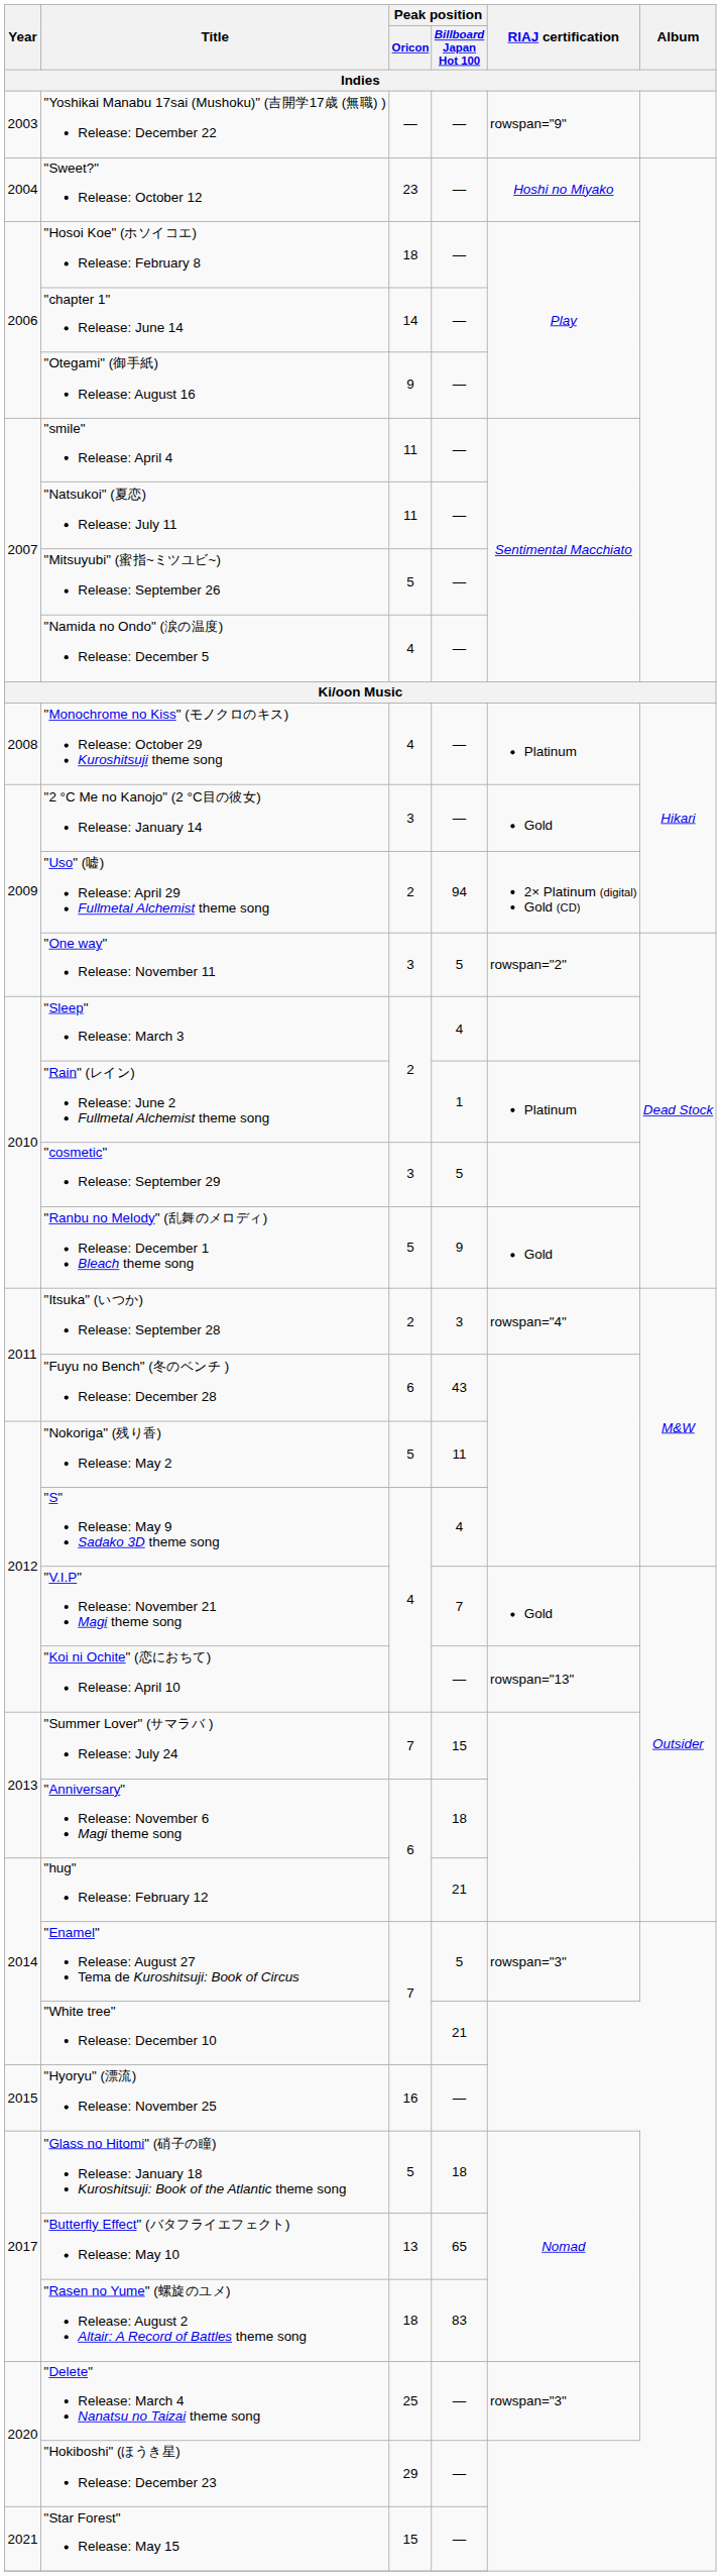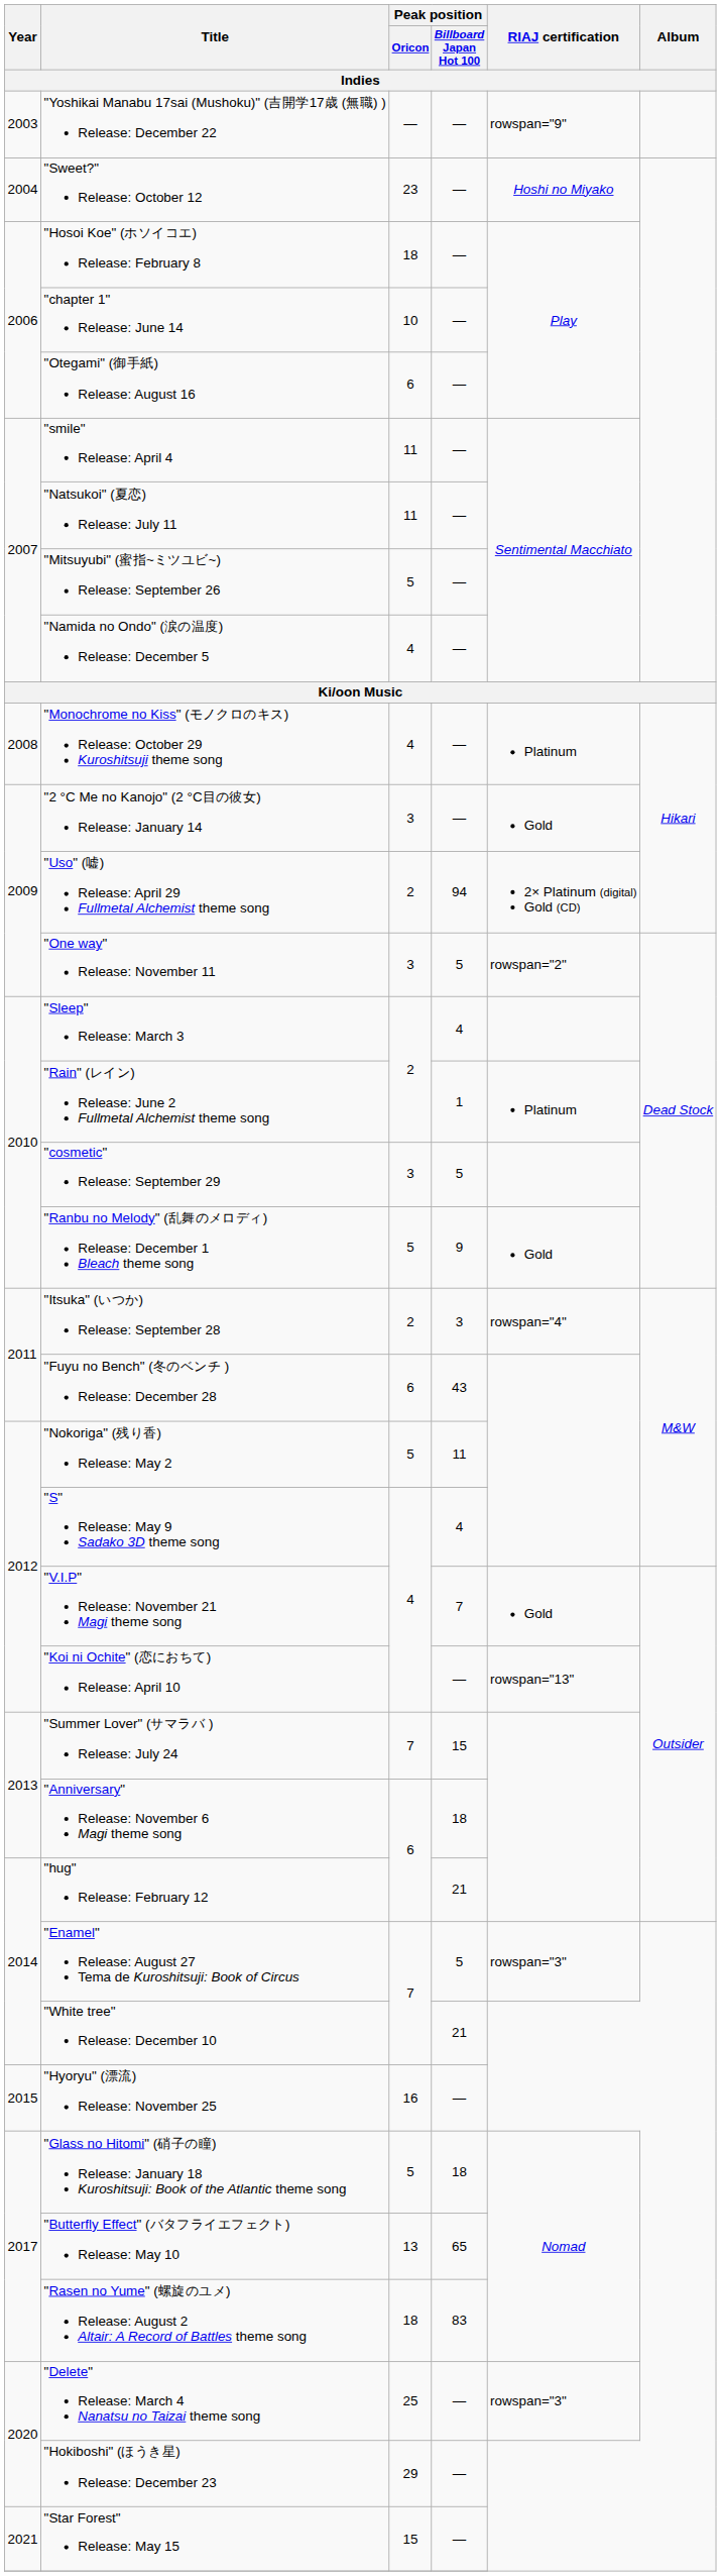"chapter 1" Release: June 14 | Peak position / Oricon: 14 -> 10
"Otegami" (御手紙) Release: August 16 | Peak position / Oricon: 9 -> 6
